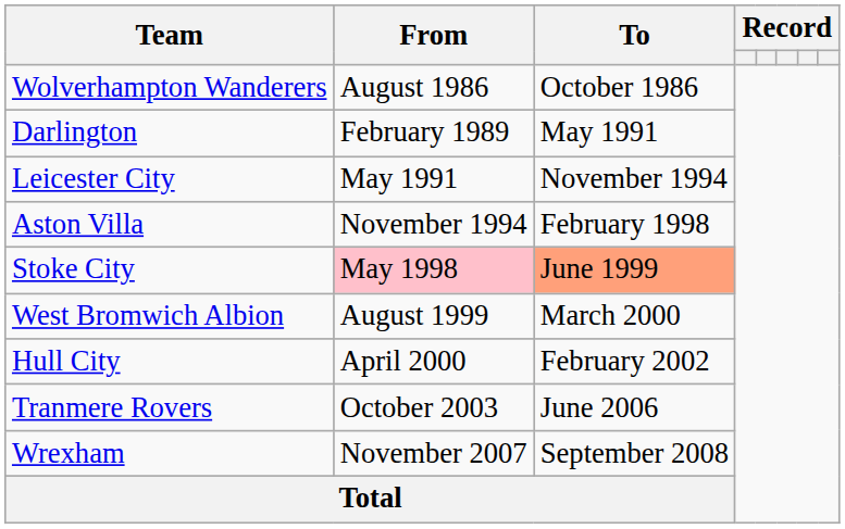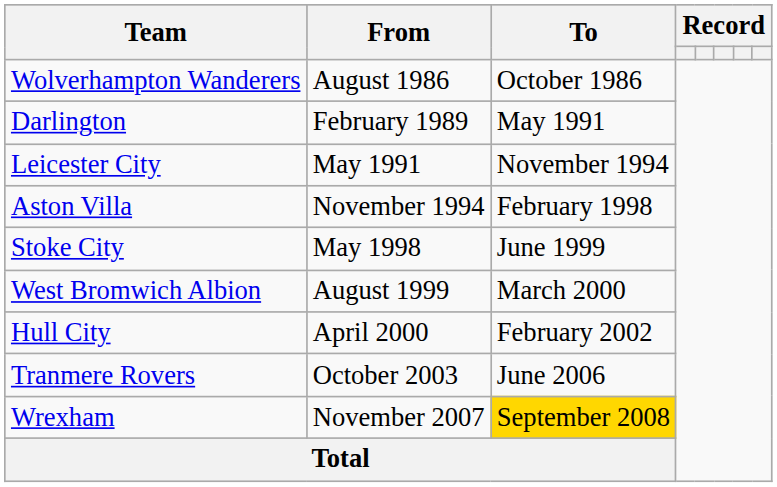Stoke City | From: pink background -> no background
Stoke City | To: lightsalmon background -> no background
Wrexham | To: no background -> gold background
